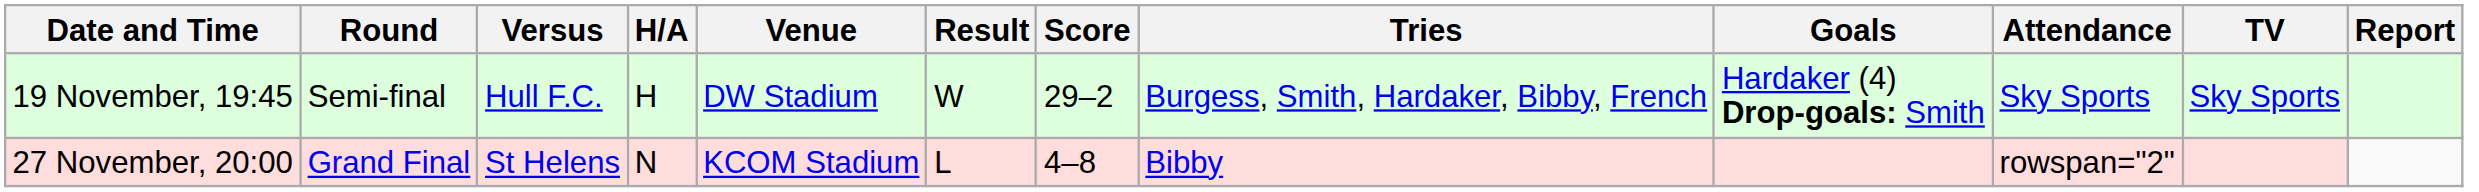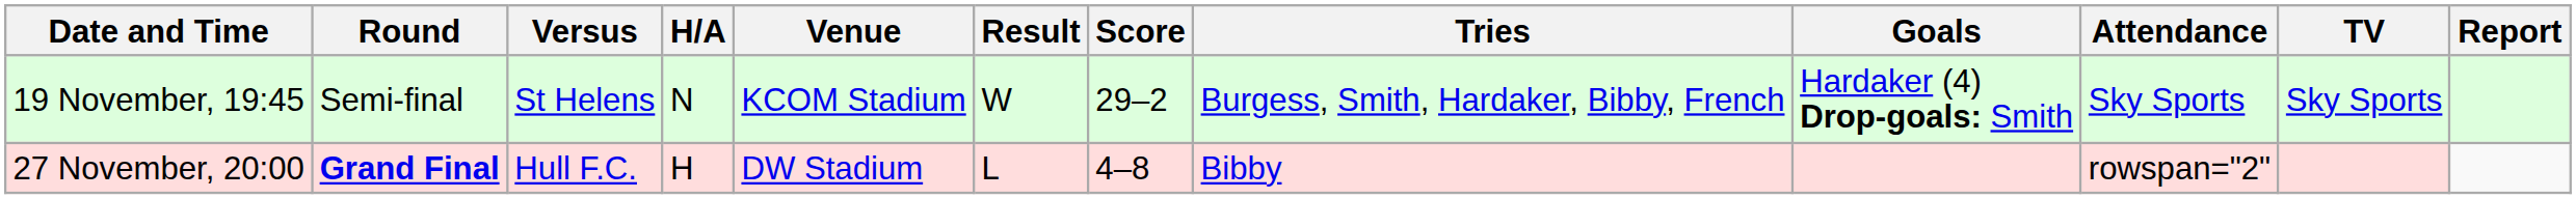19 November, 19:45 | Versus: Hull F.C. -> St Helens
19 November, 19:45 | H/A: H -> N
19 November, 19:45 | Venue: DW Stadium -> KCOM Stadium
27 November, 20:00 | Round: normal -> bold
27 November, 20:00 | Versus: St Helens -> Hull F.C.
27 November, 20:00 | H/A: N -> H
27 November, 20:00 | Venue: KCOM Stadium -> DW Stadium
